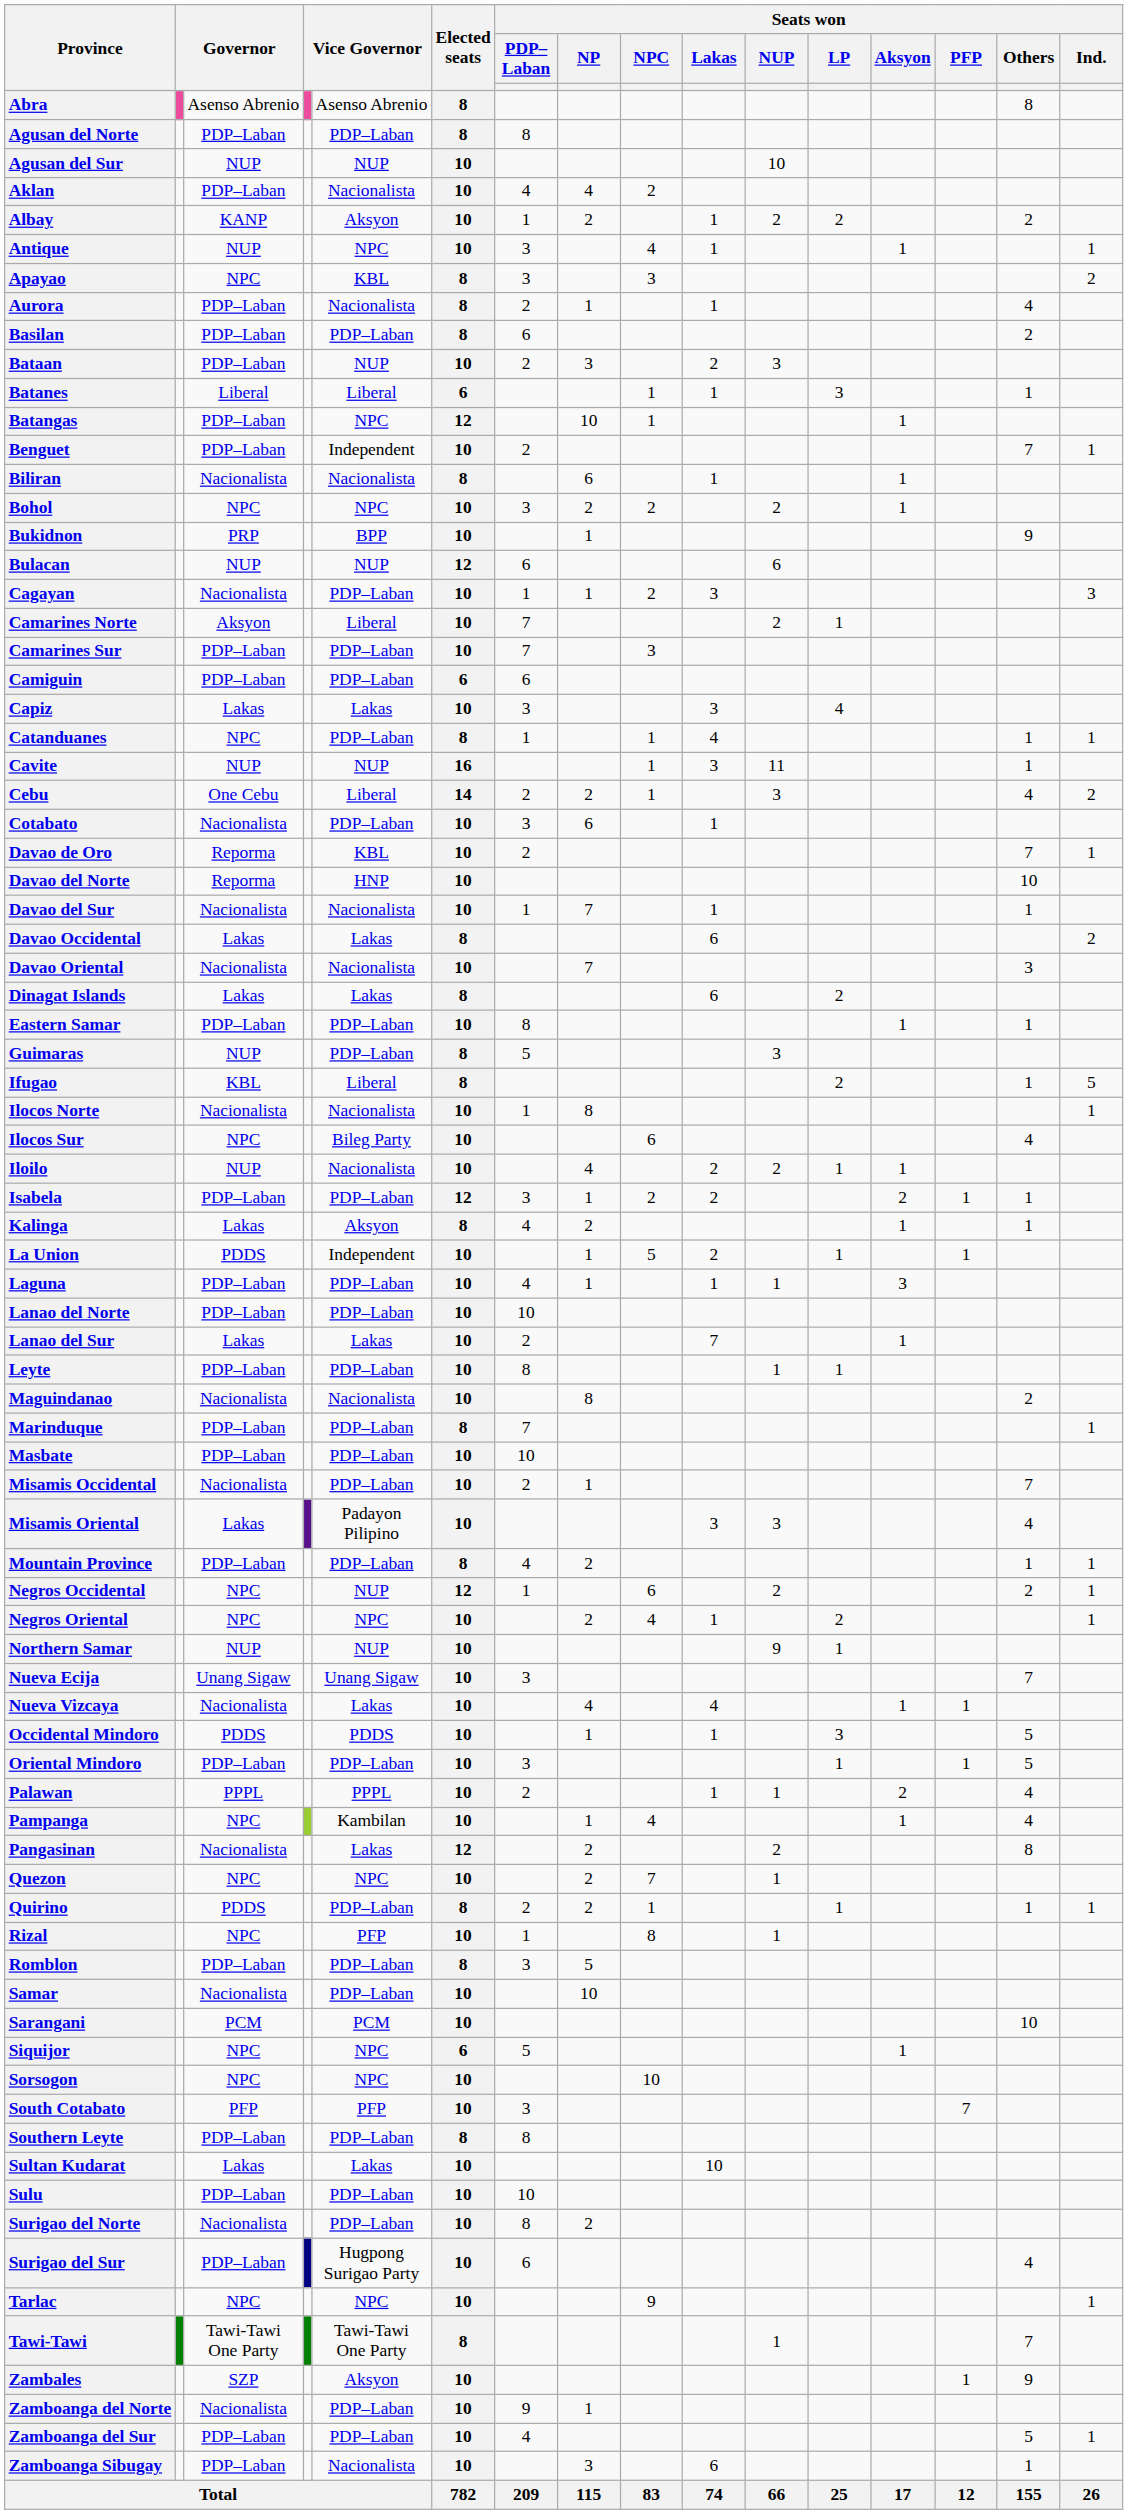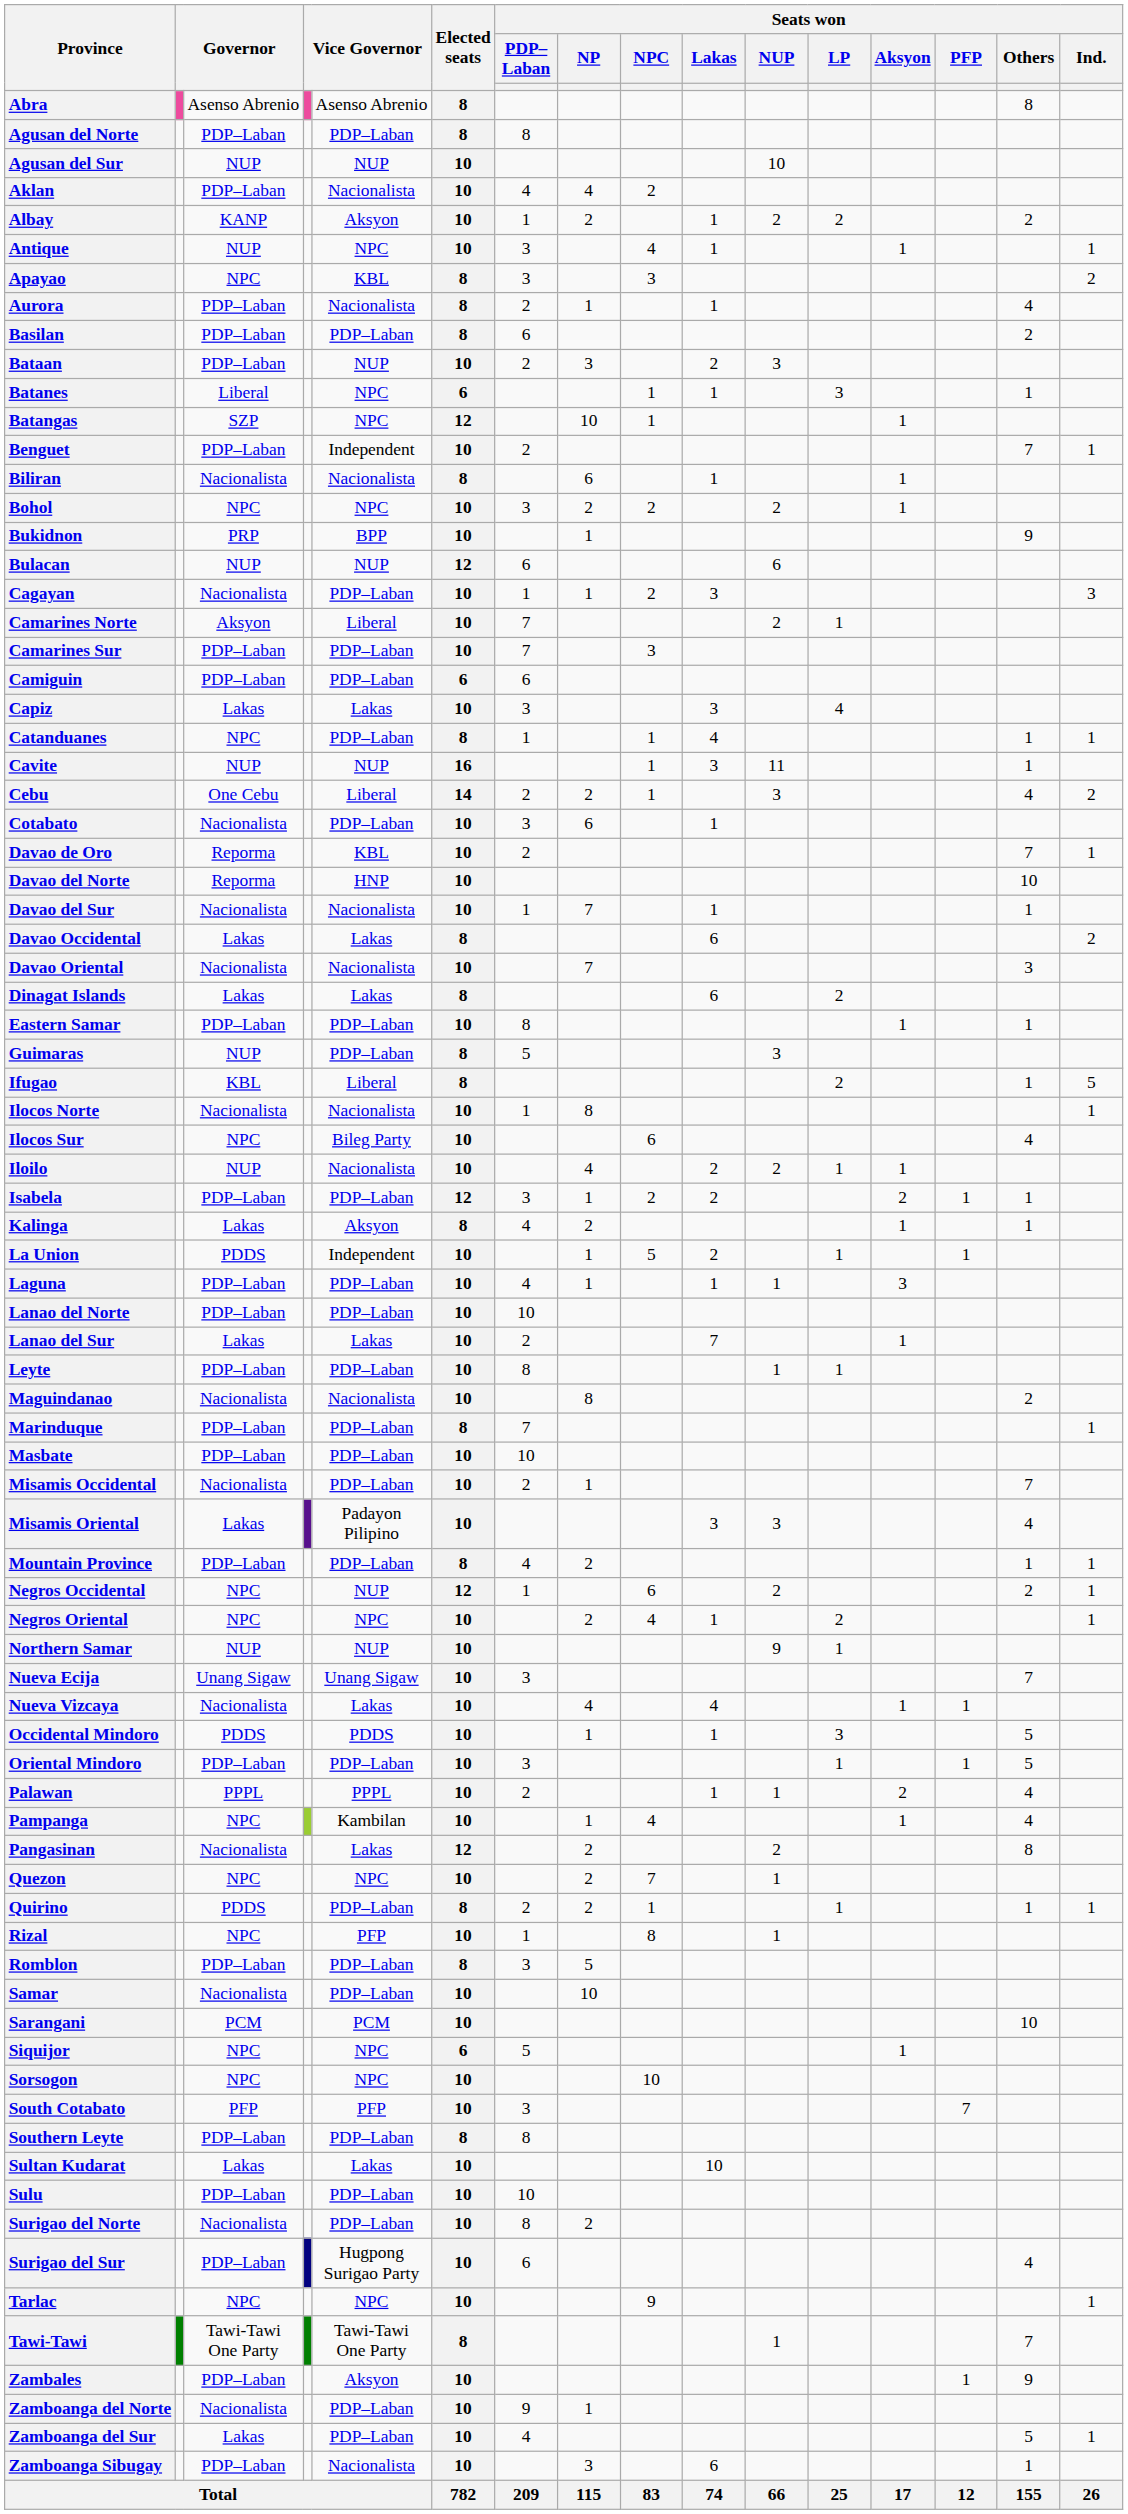Batanes | column 5: Liberal -> NPC
Batangas | column 3: PDP–Laban -> SZP
Zambales | column 3: SZP -> PDP–Laban
Zamboanga del Sur | column 3: PDP–Laban -> Lakas
